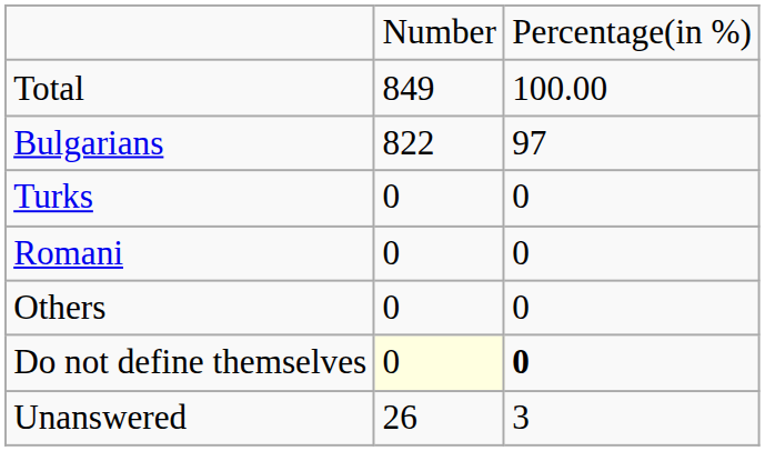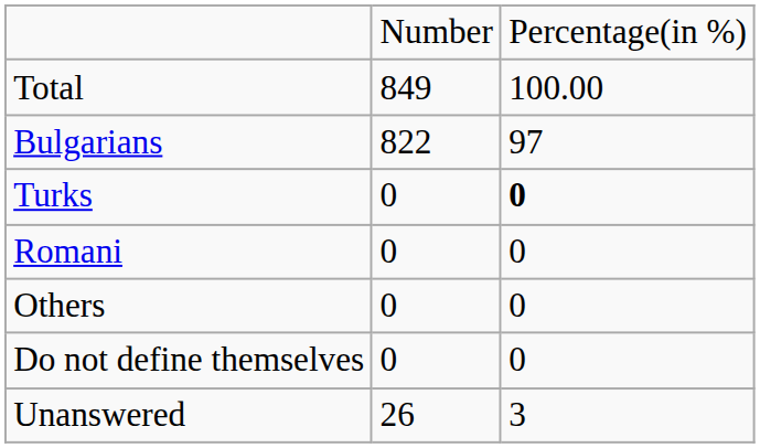Turks | column 3: normal -> bold
Do not define themselves | column 2: lightyellow background -> no background
Do not define themselves | column 3: bold -> normal
